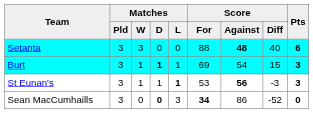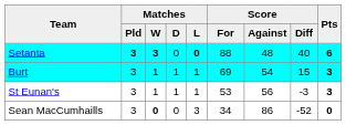Setanta | Matches / Pld: normal -> bold
Setanta | Matches / W: normal -> bold
Setanta | Matches / L: normal -> bold
Setanta | Score / Against: bold -> normal
Burt | Matches / D: bold -> normal
St Eunan's | Matches / L: bold -> normal
St Eunan's | Score / Against: bold -> normal
Sean MacCumhaills | Matches / W: normal -> bold
Sean MacCumhaills | Matches / D: bold -> normal
Sean MacCumhaills | Score / For: bold -> normal
